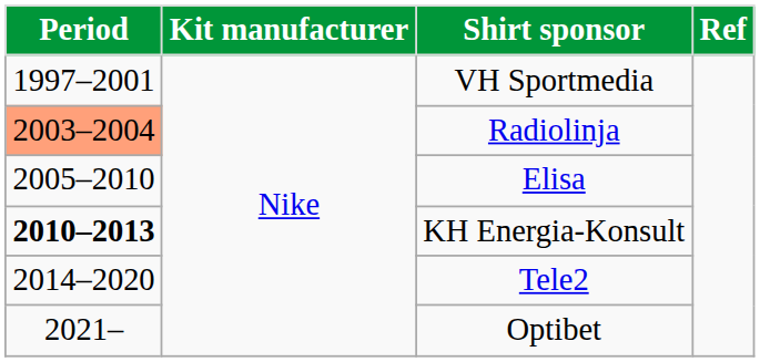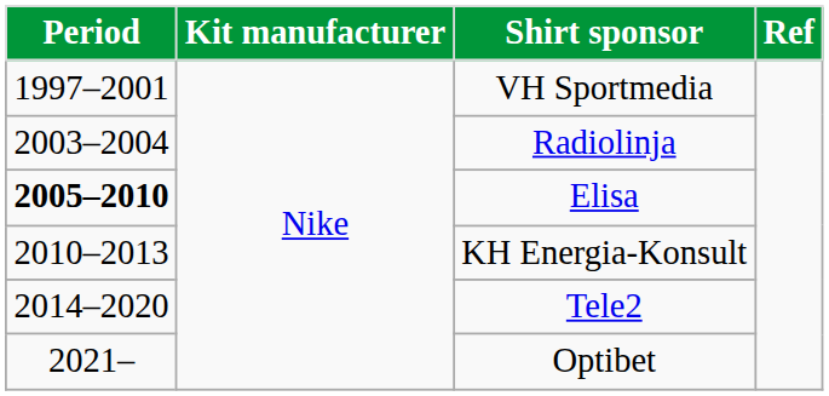Radiolinja | Period: lightsalmon background -> no background
Elisa | Period: normal -> bold
KH Energia-Konsult | Period: bold -> normal
